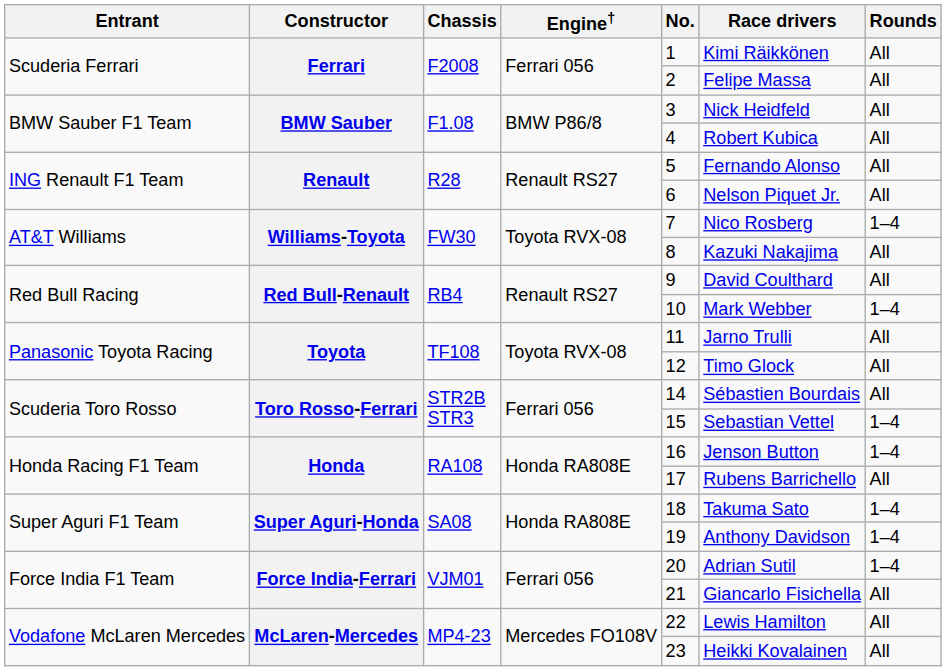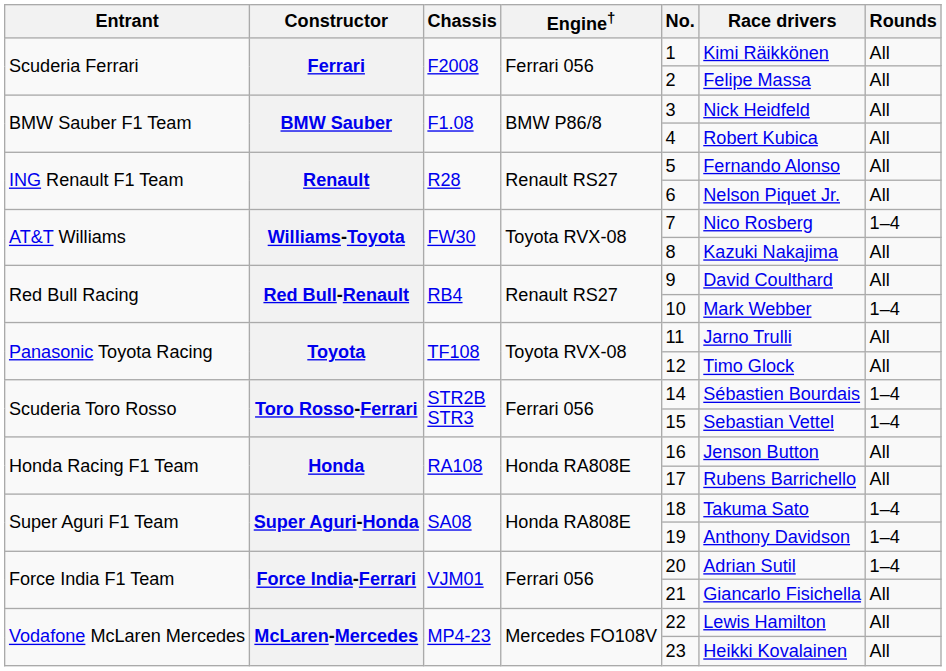row 14 | Rounds: All -> 1–4
row 16 | Rounds: 1–4 -> All
